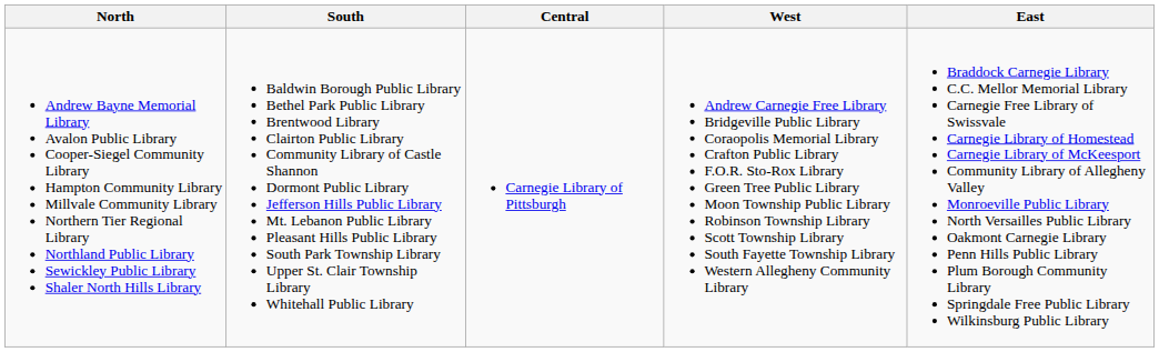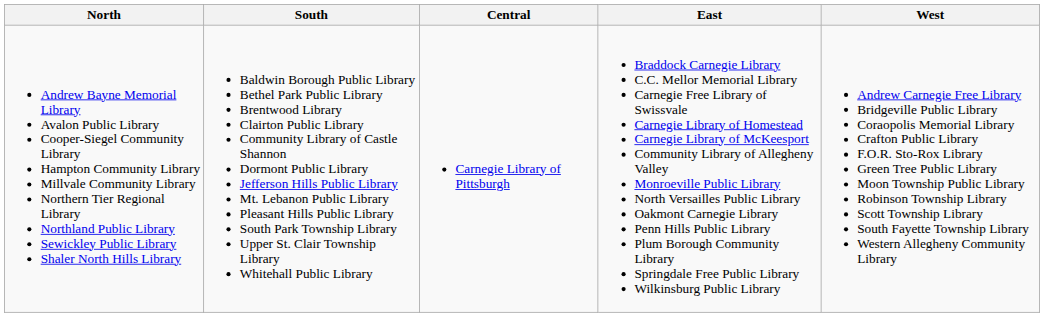columns swapped: East <-> West
